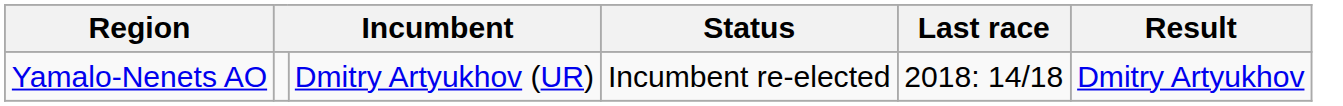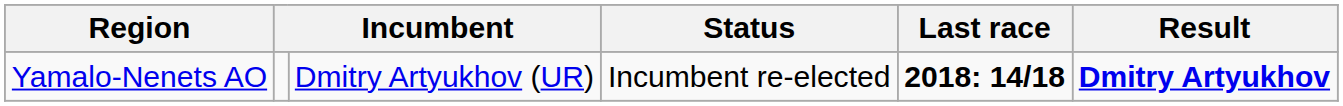Yamalo-Nenets AO | Last race: normal -> bold
Yamalo-Nenets AO | Result: normal -> bold
